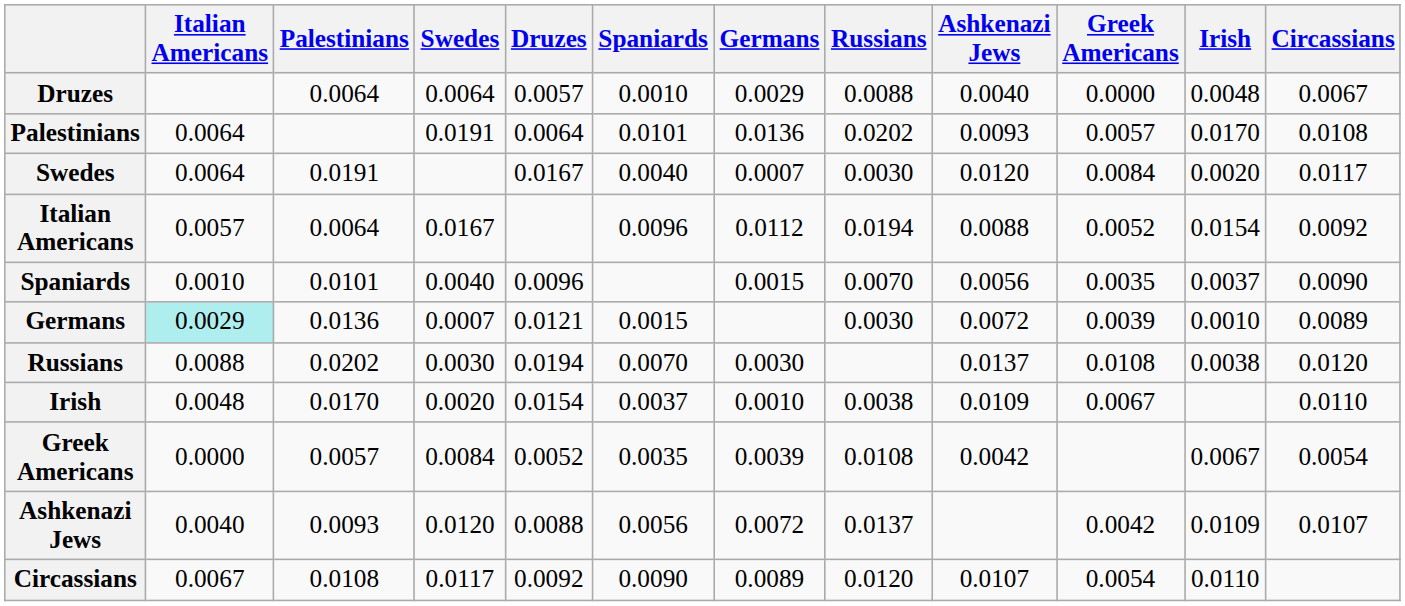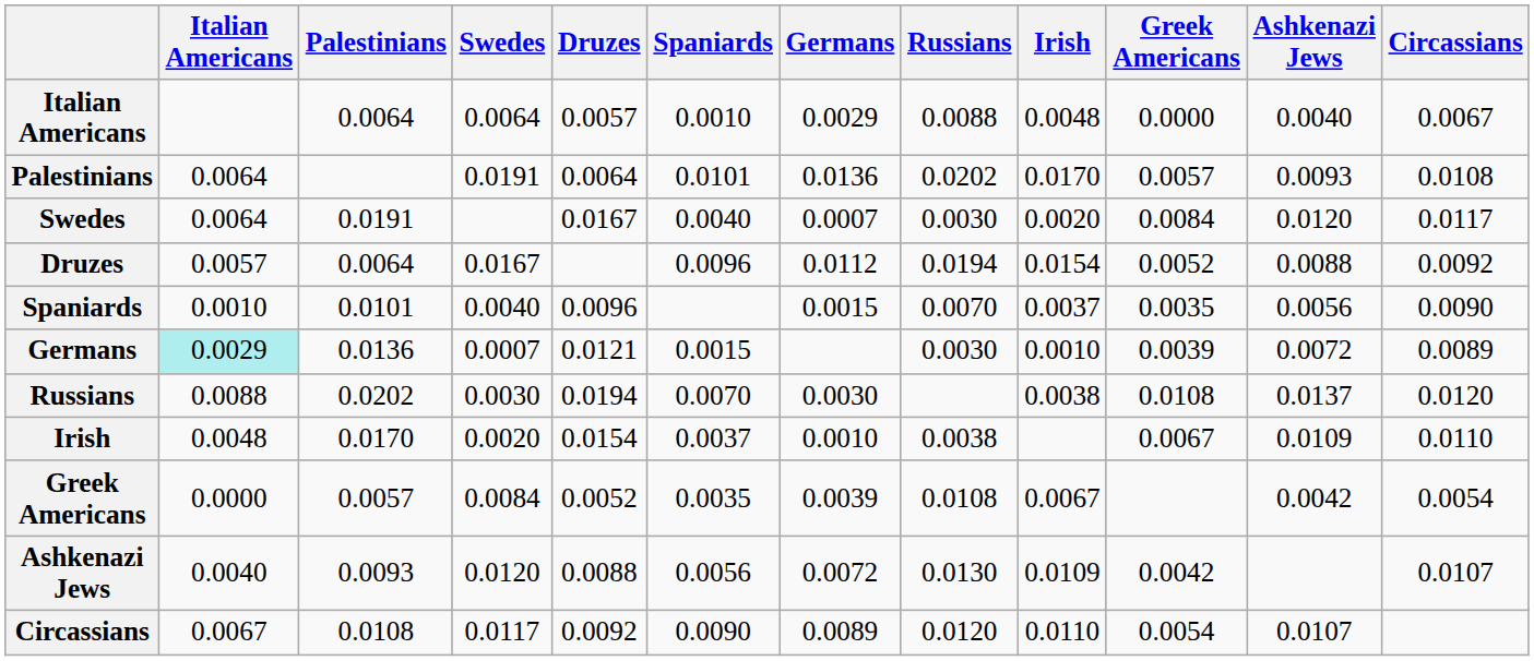columns swapped: Irish <-> Ashkenazi Jews
row 2 | column 1: Druzes -> Italian Americans
row 5 | column 1: Italian Americans -> Druzes
row 11 | Russians: 0.0137 -> 0.0130
